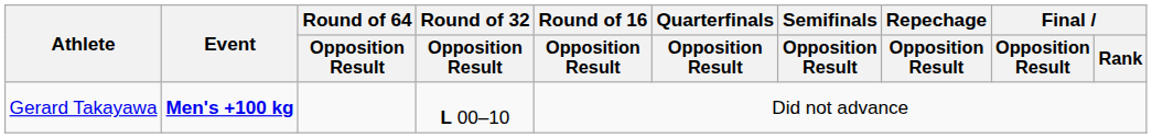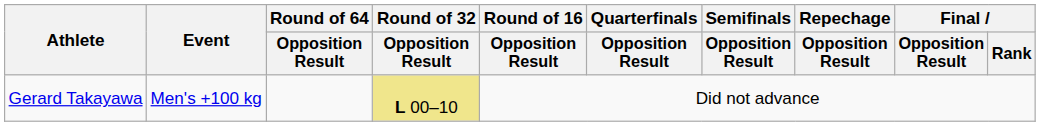Gerard Takayawa | Event: bold -> normal
Gerard Takayawa | Round of 32 / Opposition Result: no background -> khaki background
